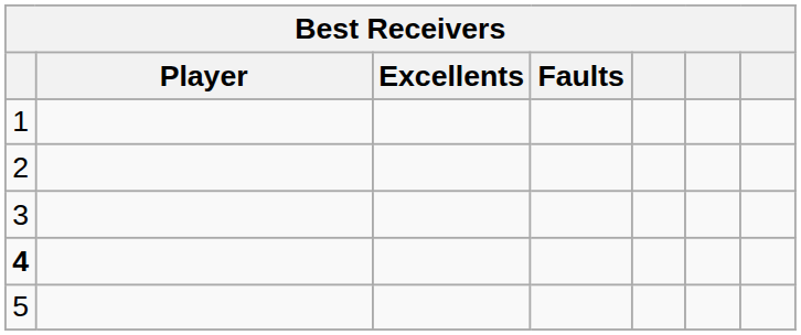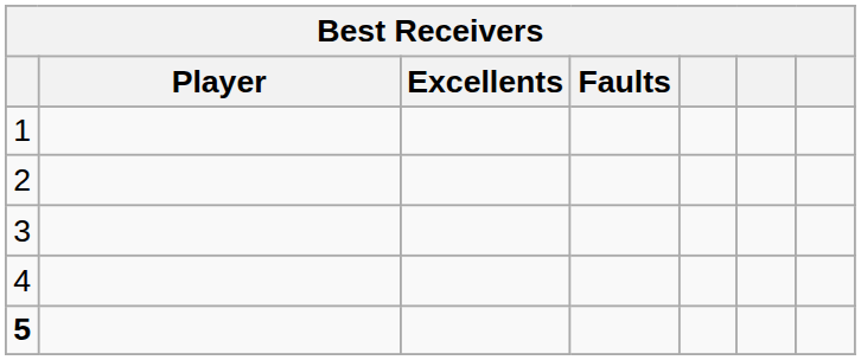4 | column 1: bold -> normal
5 | column 1: normal -> bold
